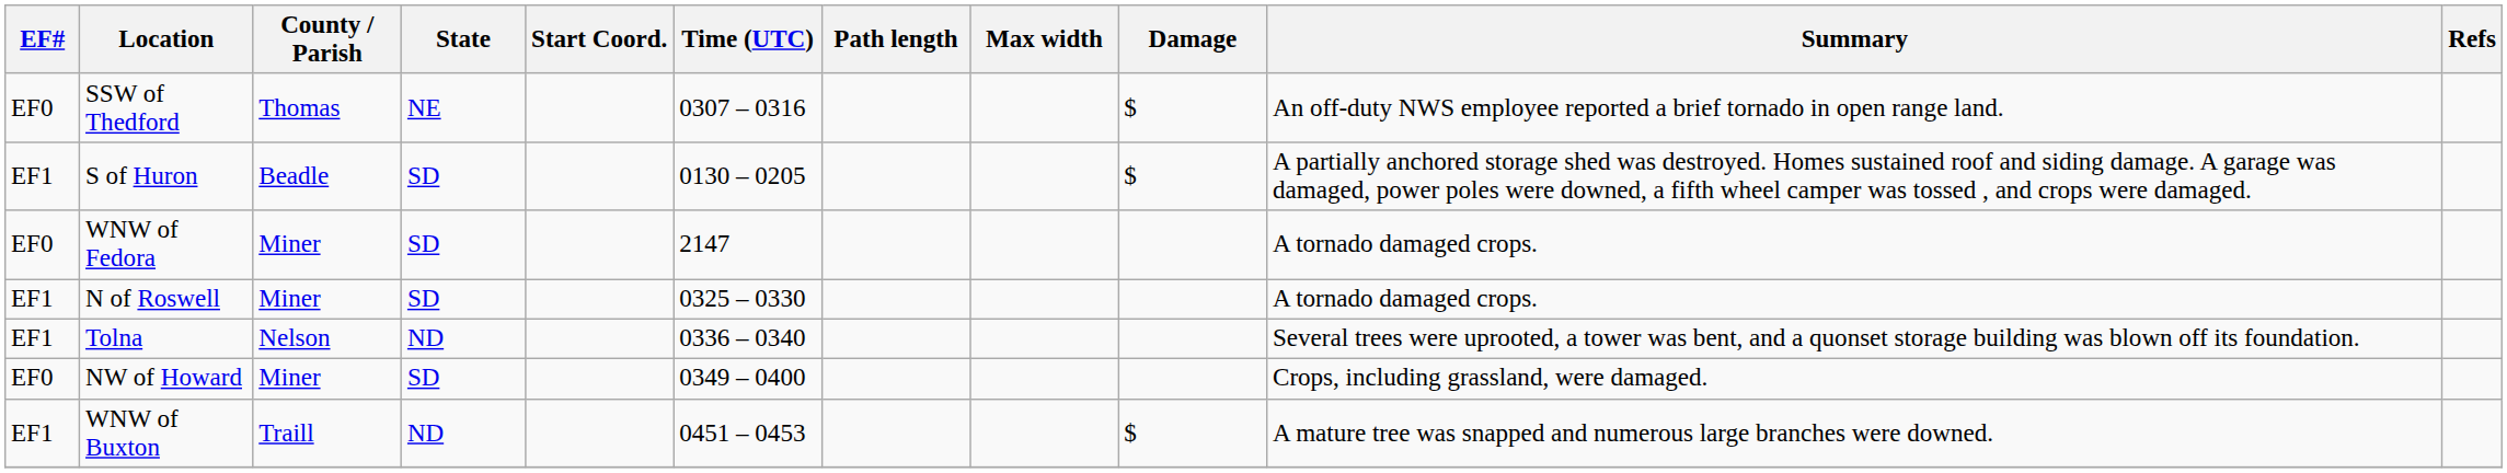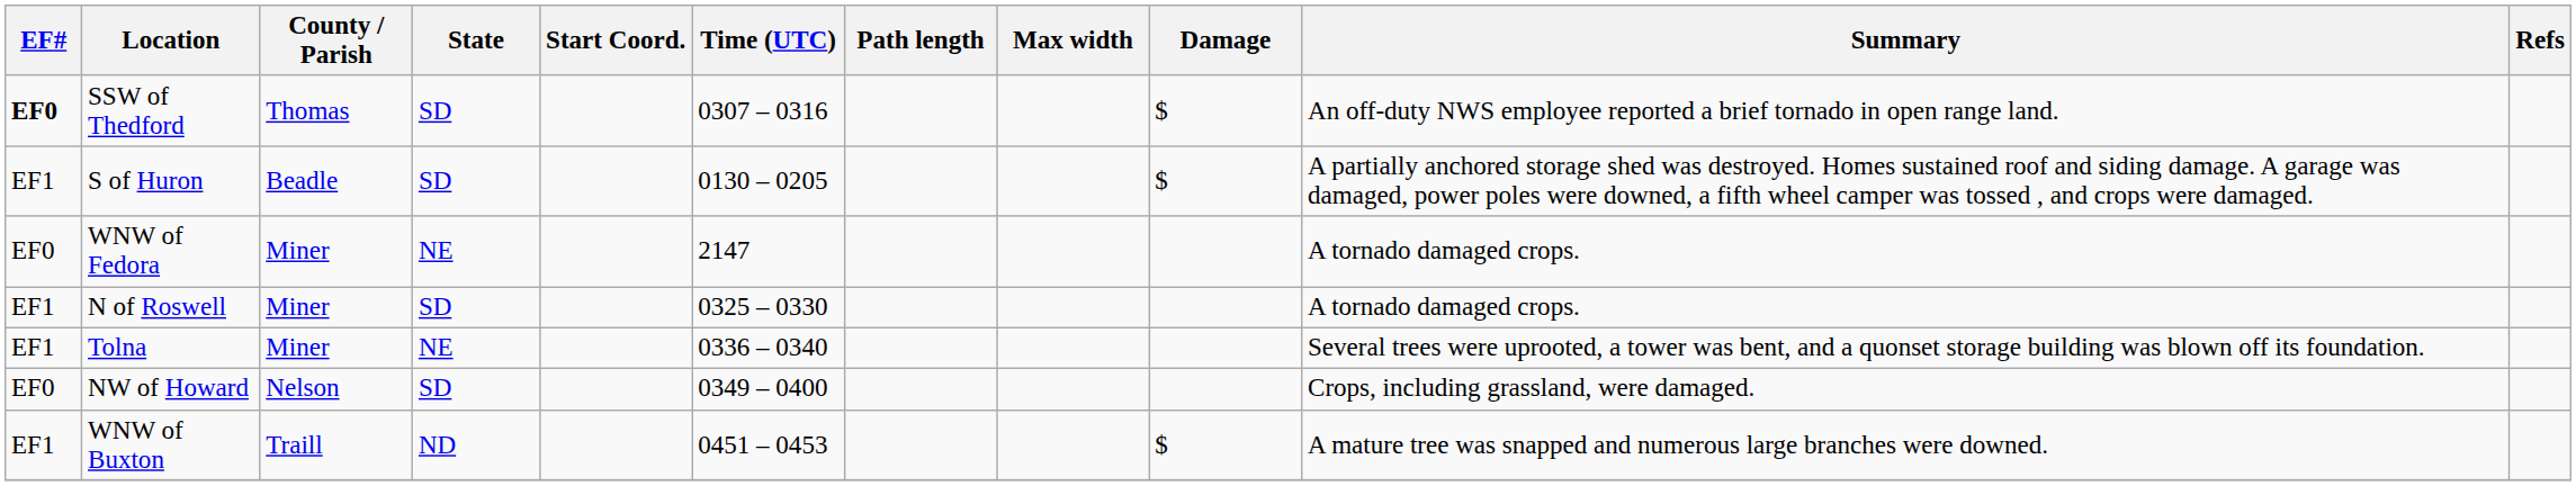SSW of Thedford | EF#: normal -> bold
SSW of Thedford | State: NE -> SD
WNW of Fedora | State: SD -> NE
Tolna | County / Parish: Nelson -> Miner
Tolna | State: ND -> NE
NW of Howard | County / Parish: Miner -> Nelson
